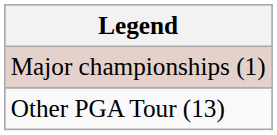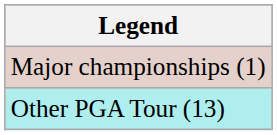row 3 | column 1: no background -> paleturquoise background
